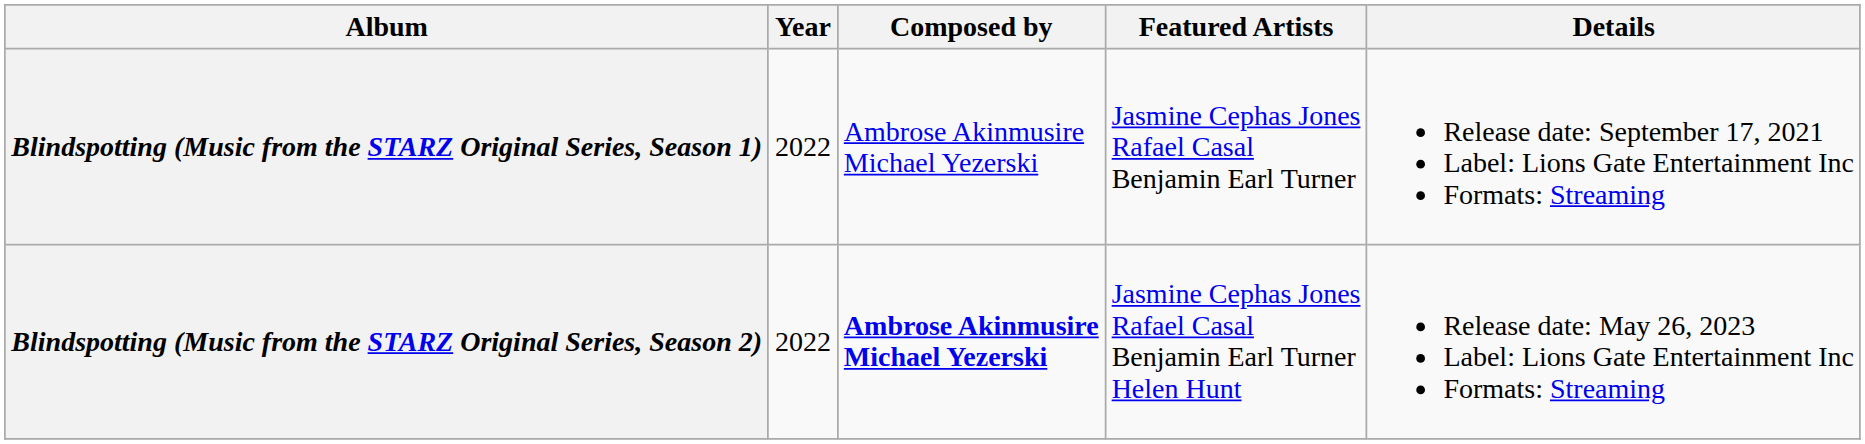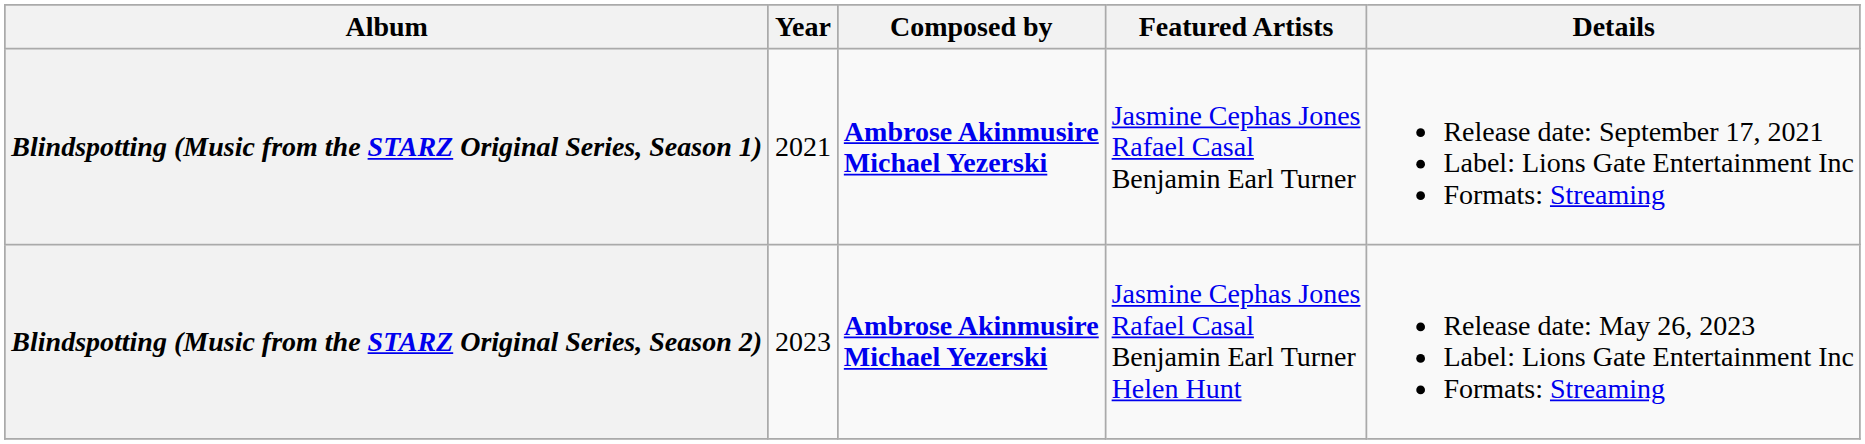row 2 | Year: 2022 -> 2021
row 2 | Composed by: normal -> bold
row 3 | Year: 2022 -> 2023
